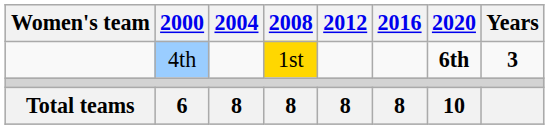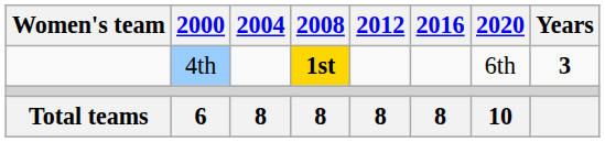4th | 2008: normal -> bold
4th | 2020: bold -> normal
